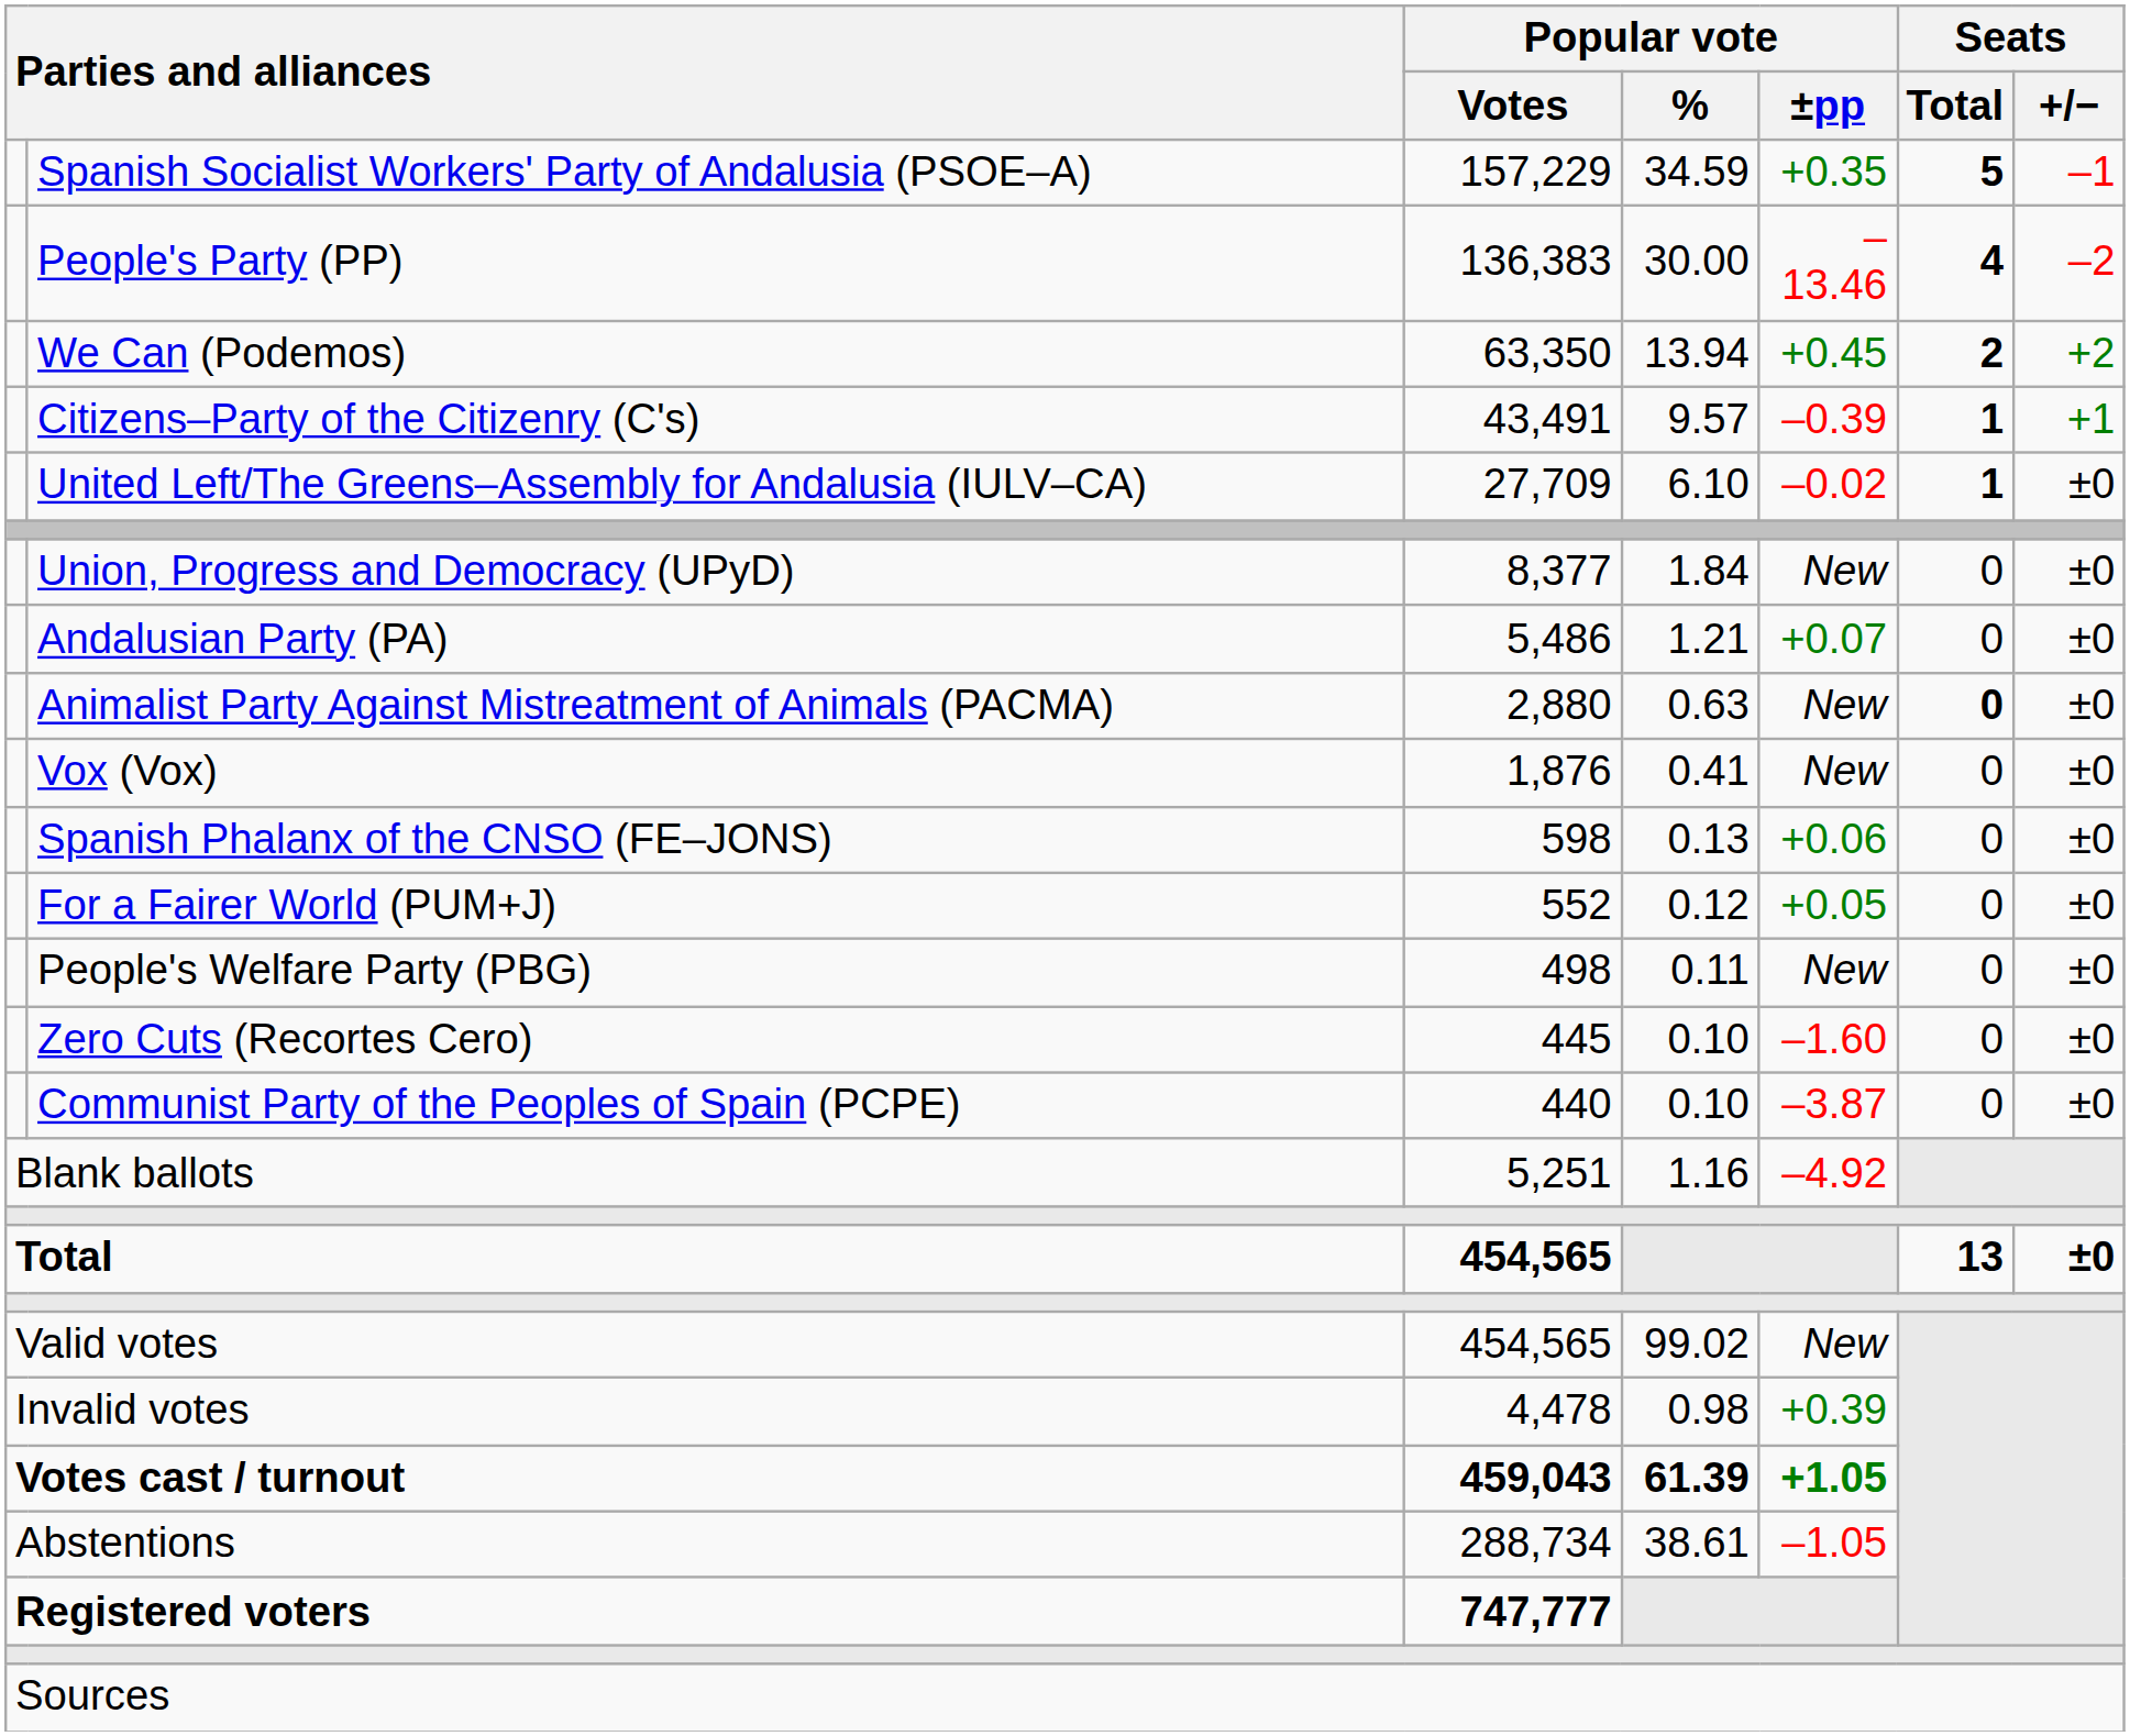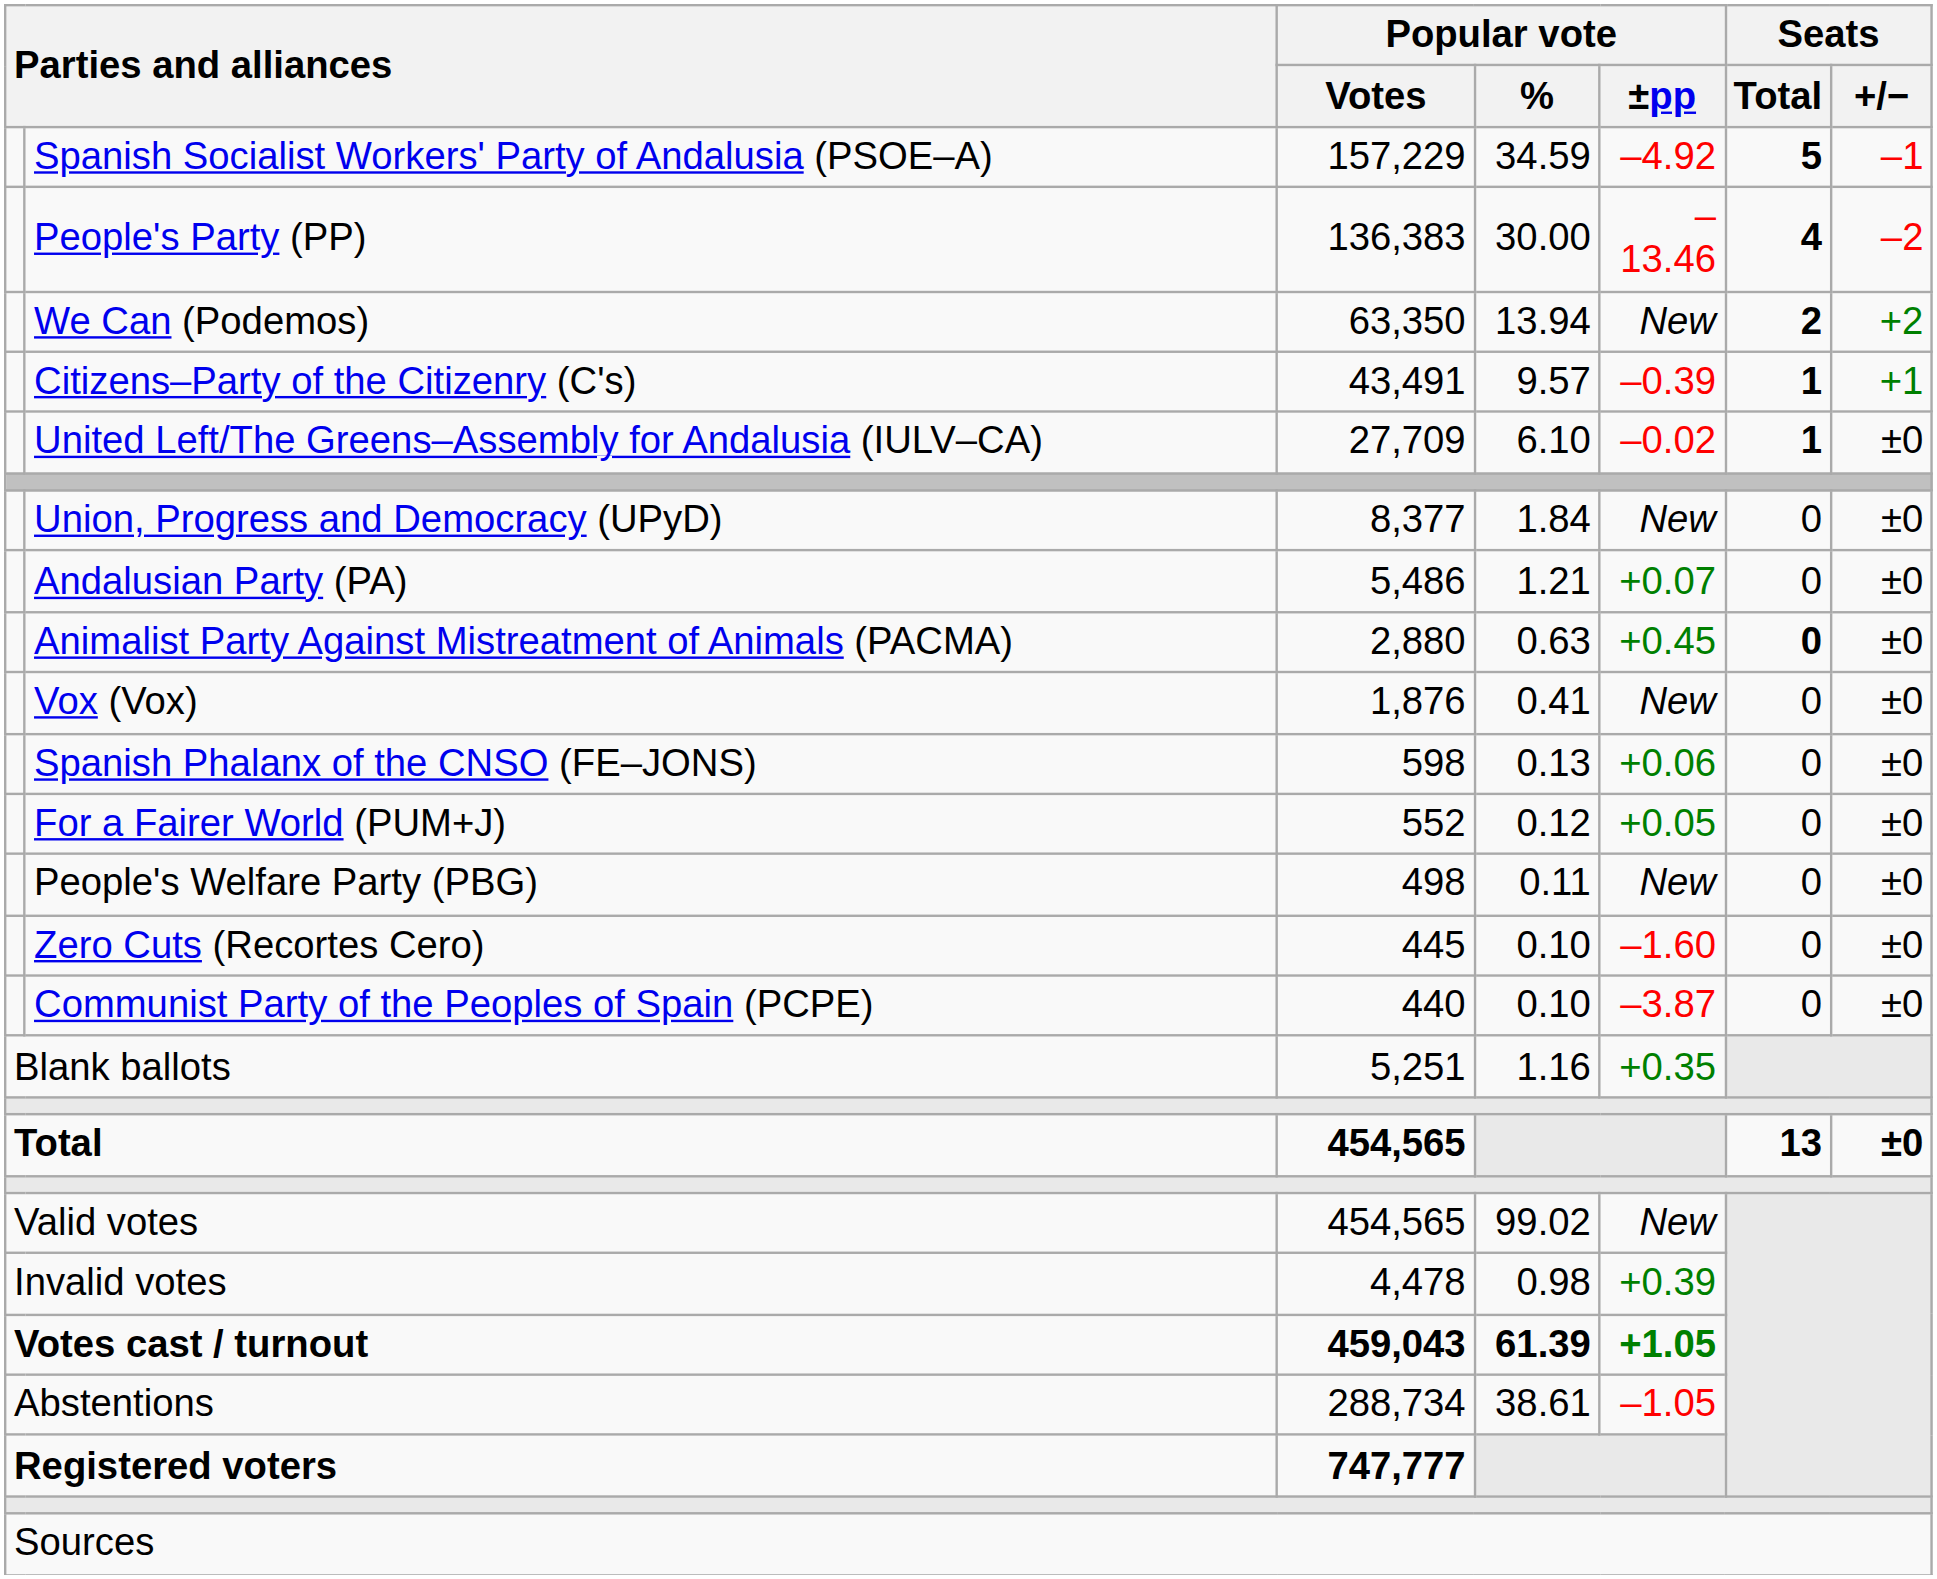Spanish Socialist Workers' Party of Andalusia (PSOE–A) | Popular vote / ±pp: +0.35 -> –4.92
We Can (Podemos) | Popular vote / ±pp: +0.45 -> New
Animalist Party Against Mistreatment of Animals (PACMA) | Popular vote / ±pp: New -> +0.45
Blank ballots | Popular vote / ±pp: –4.92 -> +0.35
